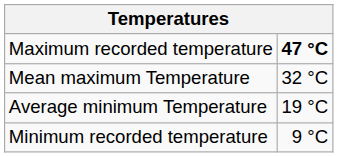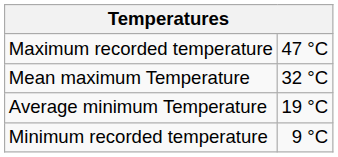Maximum recorded temperature | column 2: bold -> normal
